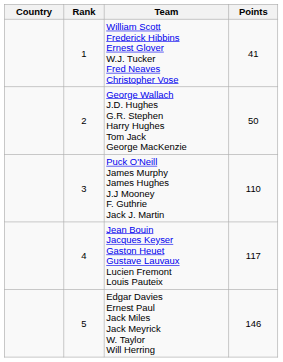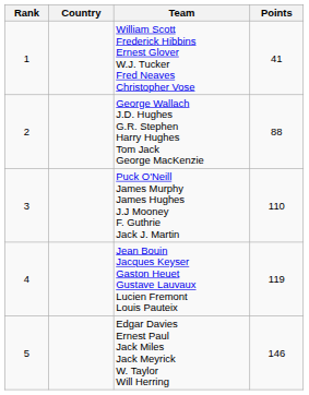columns swapped: Rank <-> Country
row 3 | Points: 50 -> 88
row 5 | Points: 117 -> 119
